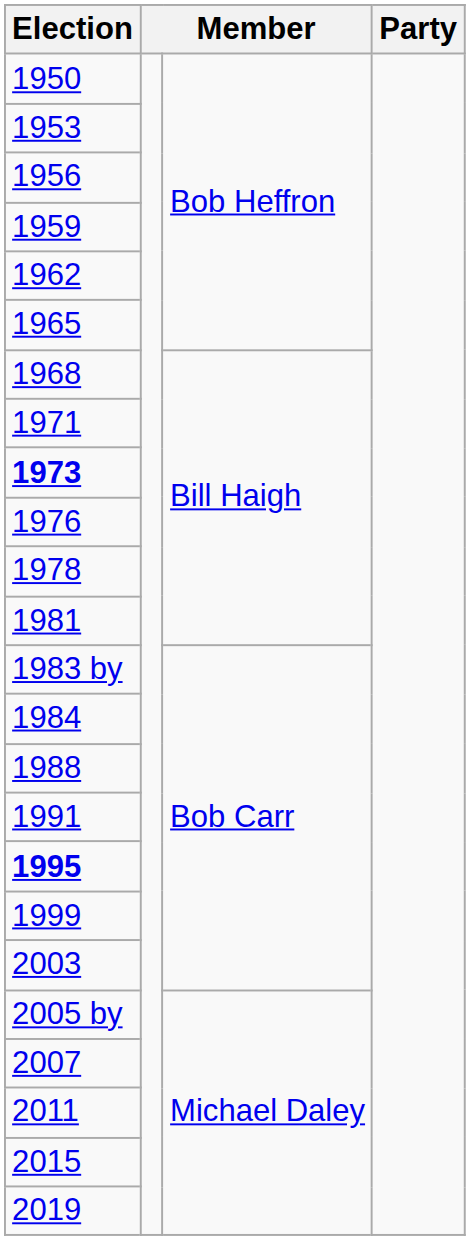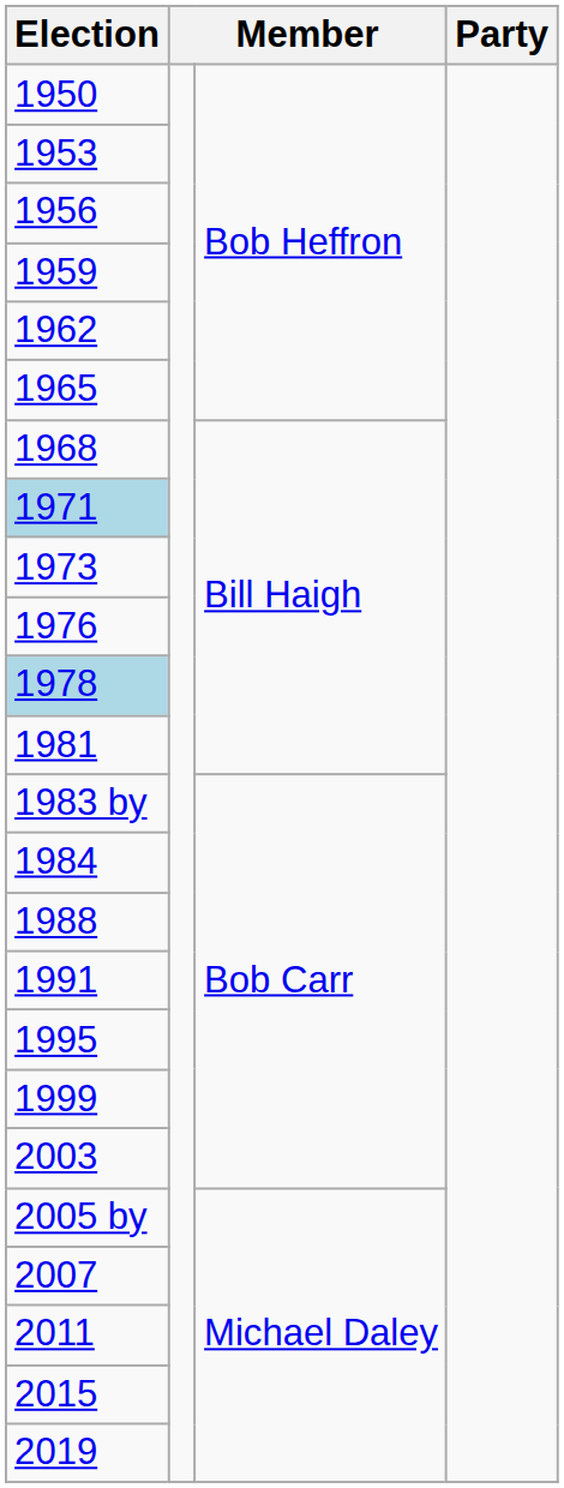1971 | Election: no background -> lightblue background
1973 | Election: bold -> normal
1978 | Election: no background -> lightblue background
1995 | Election: bold -> normal
